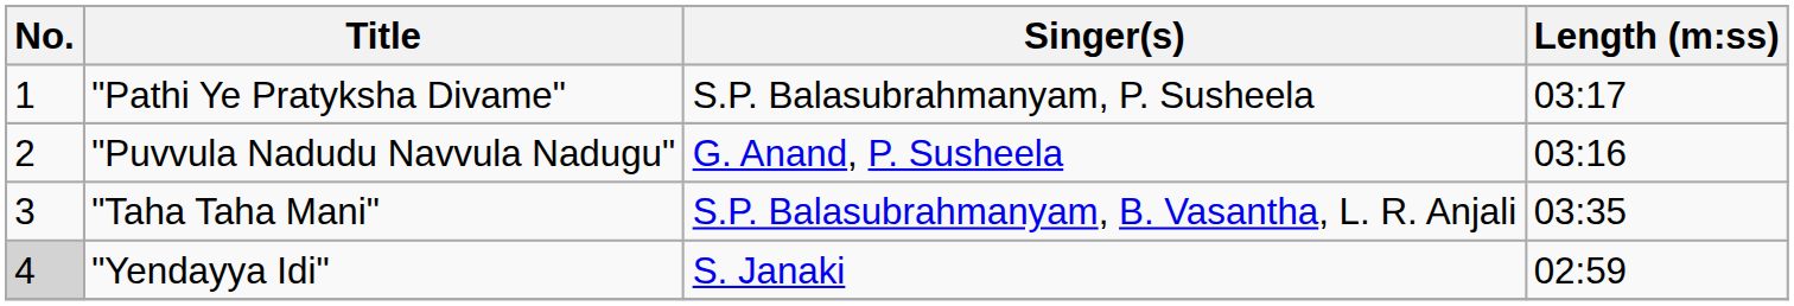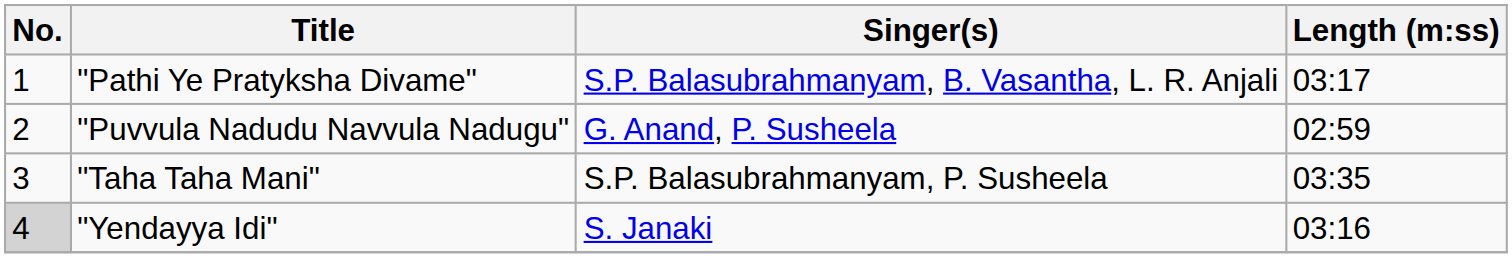"Pathi Ye Pratyksha Divame" | Singer(s): S.P. Balasubrahmanyam, P. Susheela -> S.P. Balasubrahmanyam, B. Vasantha, L. R. Anjali
"Puvvula Nadudu Navvula Nadugu" | Length (m:ss): 03:16 -> 02:59
"Taha Taha Mani" | Singer(s): S.P. Balasubrahmanyam, B. Vasantha, L. R. Anjali -> S.P. Balasubrahmanyam, P. Susheela
"Yendayya Idi" | Length (m:ss): 02:59 -> 03:16
